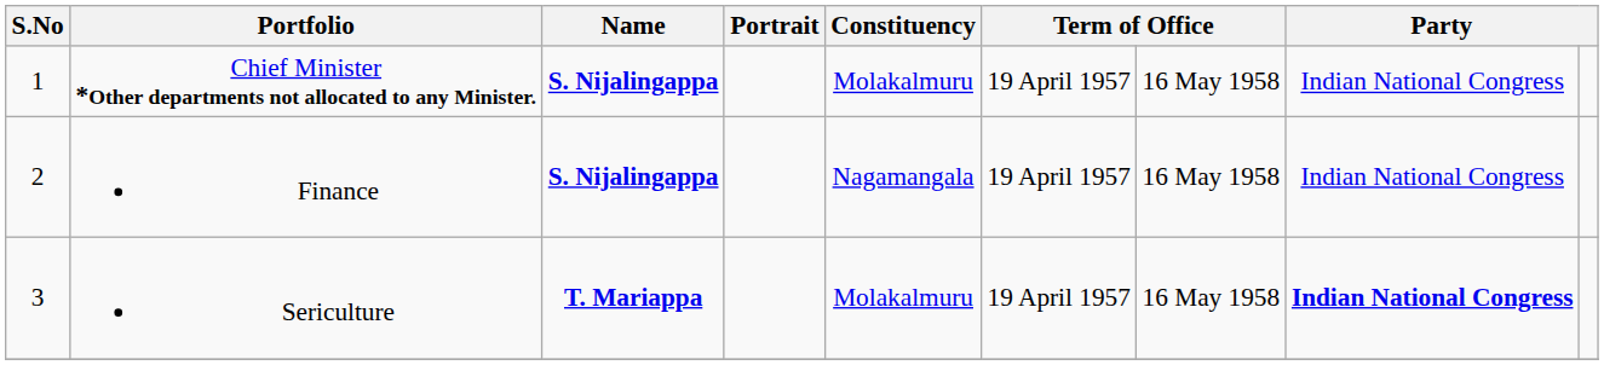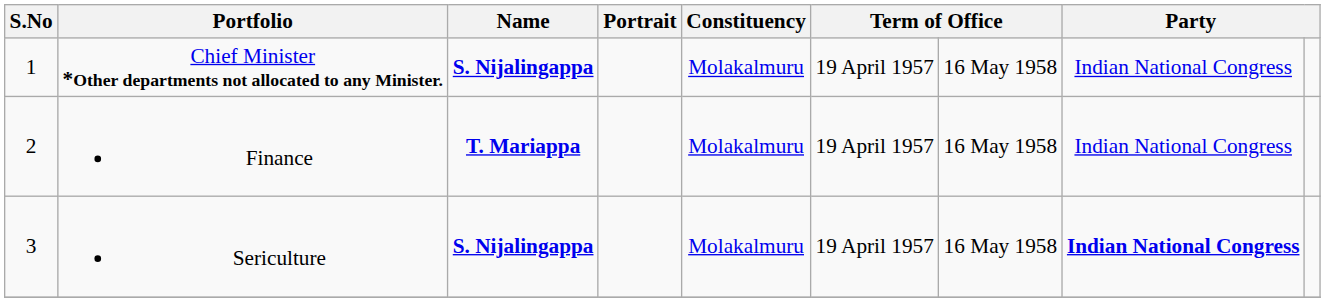Finance | Name: S. Nijalingappa -> T. Mariappa
Finance | Constituency: Nagamangala -> Molakalmuru
Sericulture | Name: T. Mariappa -> S. Nijalingappa
